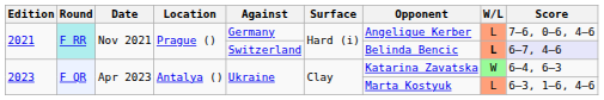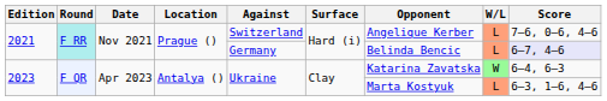row 2 | Against: Germany -> Switzerland
row 3 | Against: Switzerland -> Germany
row 3 | W/L: bold -> normal
